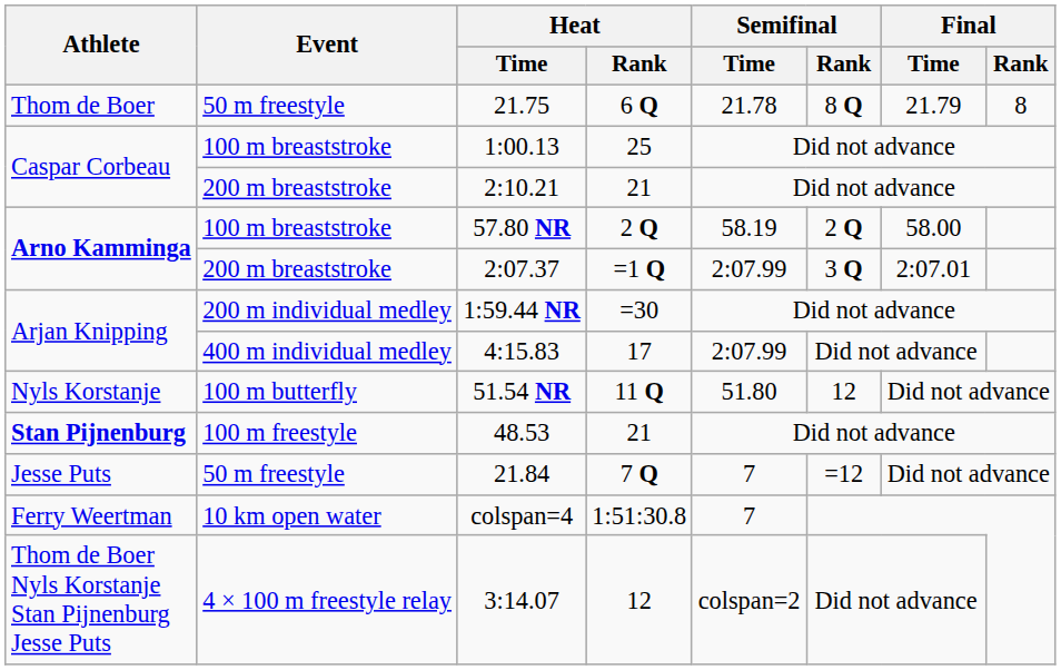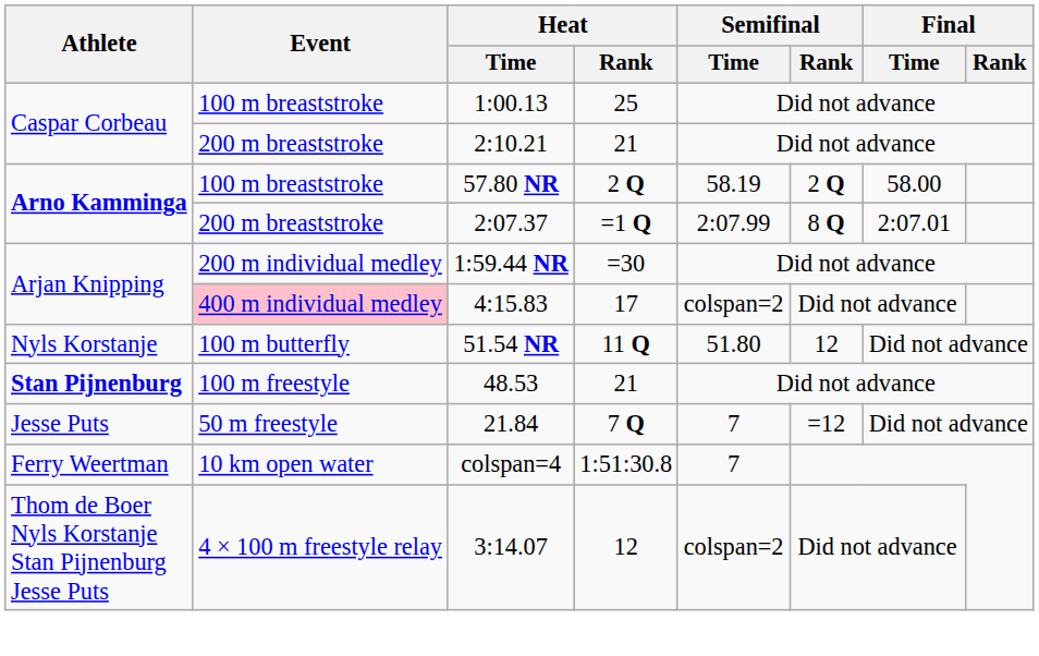- row: Thom de Boer | 50 m freestyle | 21.75 | 6 Q | 21.78 | 8 Q | 21.79 | 8
2:07.37 | Semifinal / Rank: 3 Q -> 8 Q
4:15.83 | Event: no background -> pink background
4:15.83 | Semifinal / Time: 2:07.99 -> colspan=2
